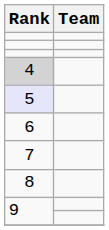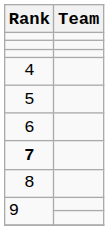row 5 | Rank: lightgrey background -> no background
row 6 | Rank: lavender background -> no background
row 8 | Rank: normal -> bold
